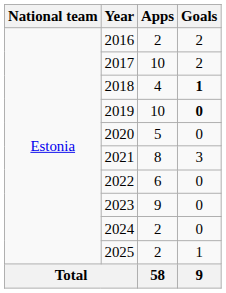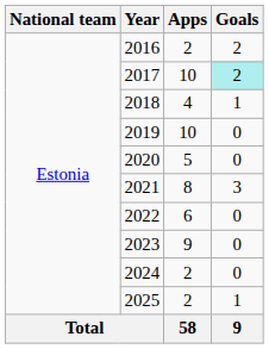2017 | Goals: no background -> paleturquoise background
2018 | Goals: bold -> normal
2019 | Goals: bold -> normal
